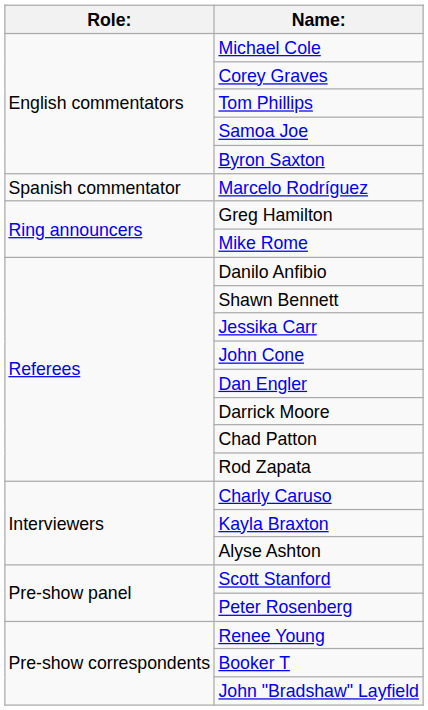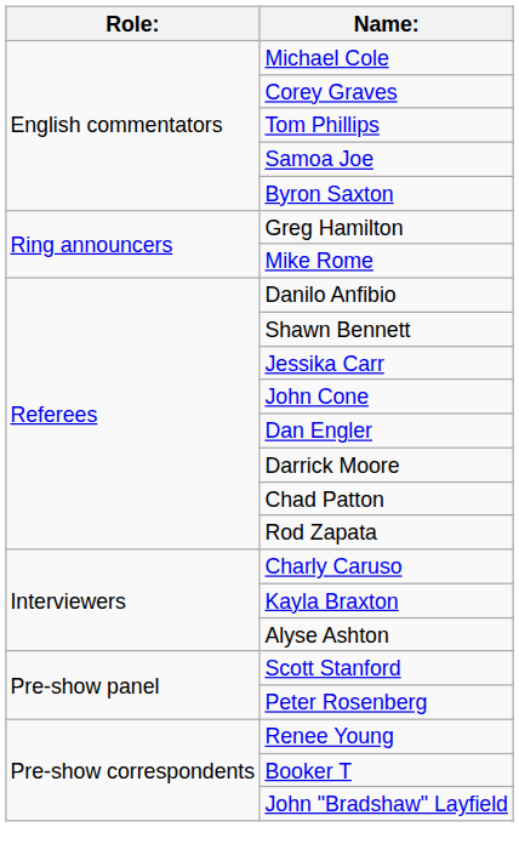- row: Spanish commentator | Marcelo Rodríguez
